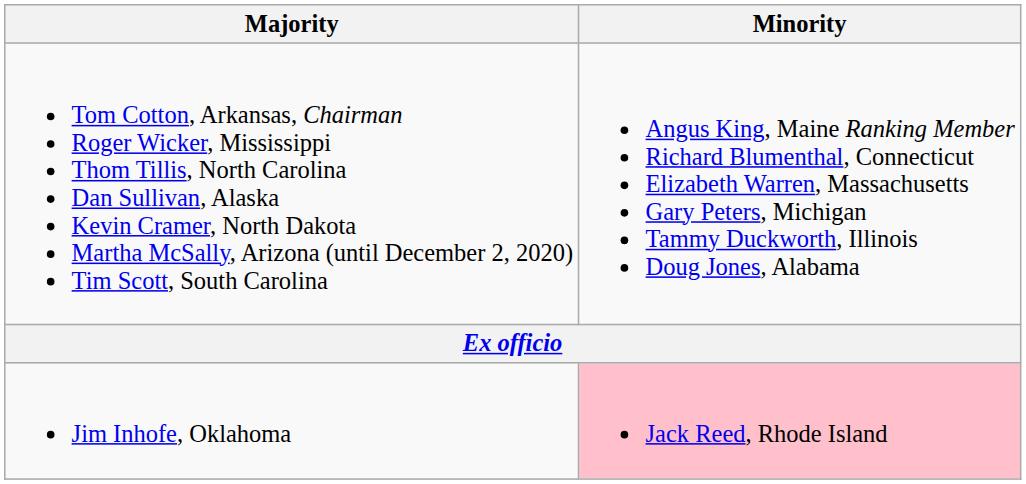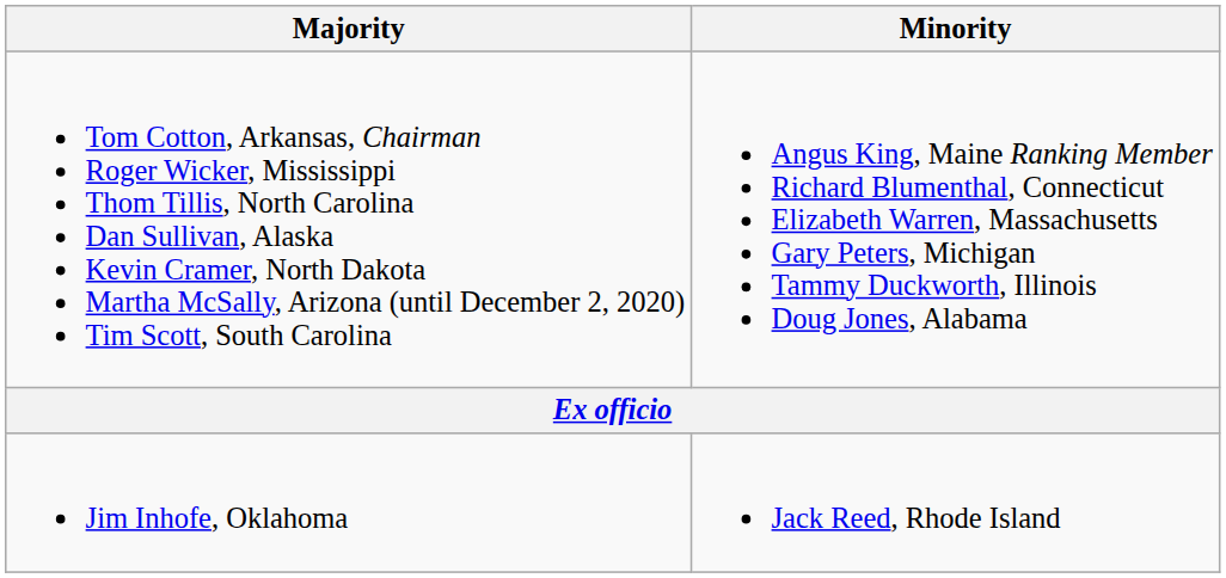Jim Inhofe, Oklahoma | Minority: pink background -> no background
